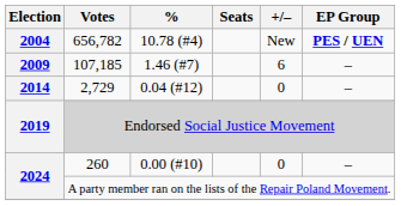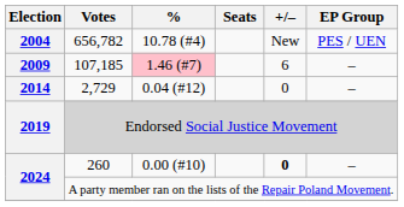656,782 | EP Group: bold -> normal
107,185 | %: no background -> pink background
260 | +/–: normal -> bold
